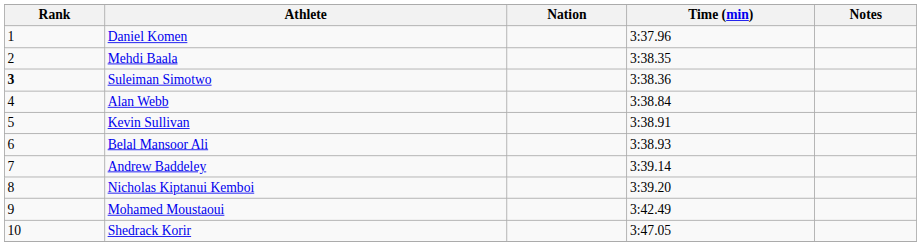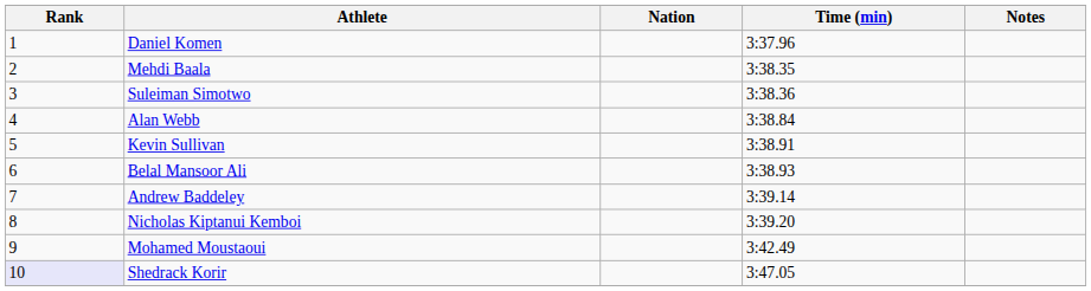Suleiman Simotwo | Rank: bold -> normal
Shedrack Korir | Rank: no background -> lavender background
